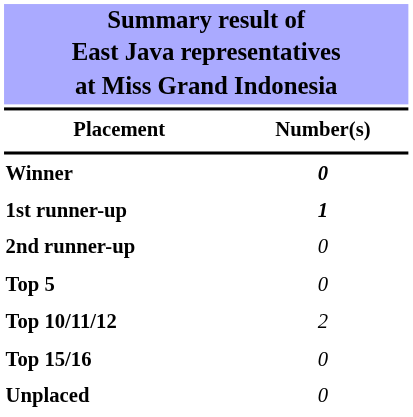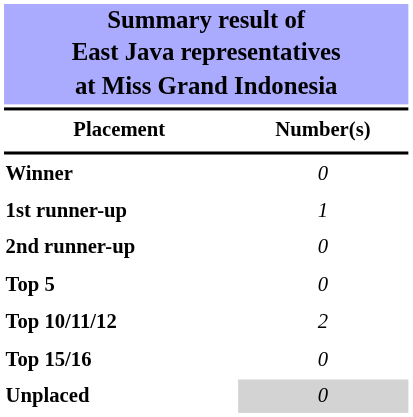row 3 | column 2: bold -> normal
row 4 | column 2: bold -> normal
row 9 | column 2: no background -> lightgrey background
